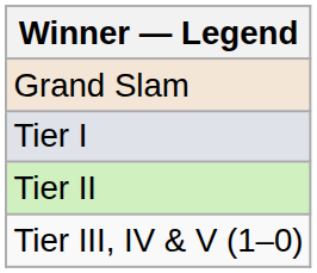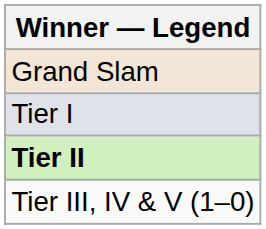row 4 | column 1: normal -> bold
